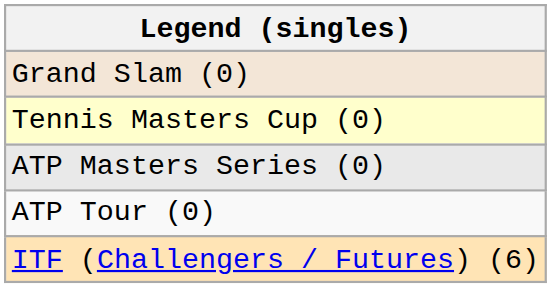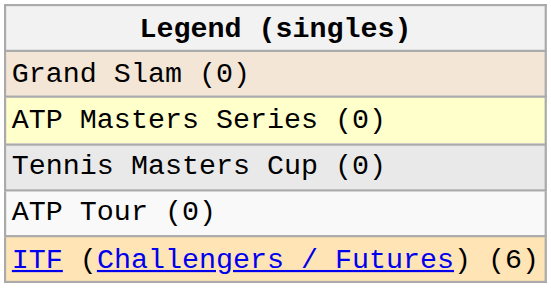row 3 | column 1: Tennis Masters Cup (0) -> ATP Masters Series (0)
row 4 | column 1: ATP Masters Series (0) -> Tennis Masters Cup (0)
